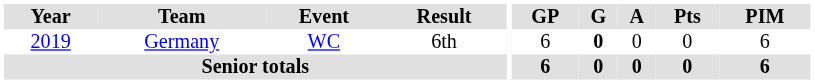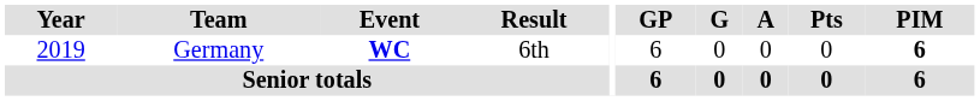Germany | Event: normal -> bold
Germany | G: bold -> normal
Germany | PIM: normal -> bold
